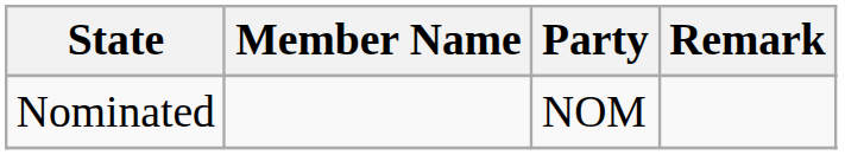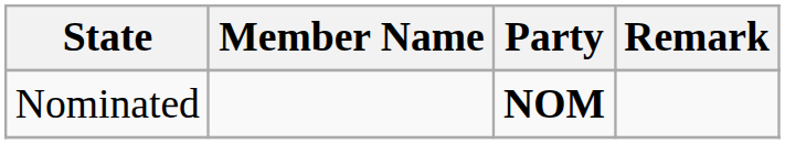Nominated | Party: normal -> bold
